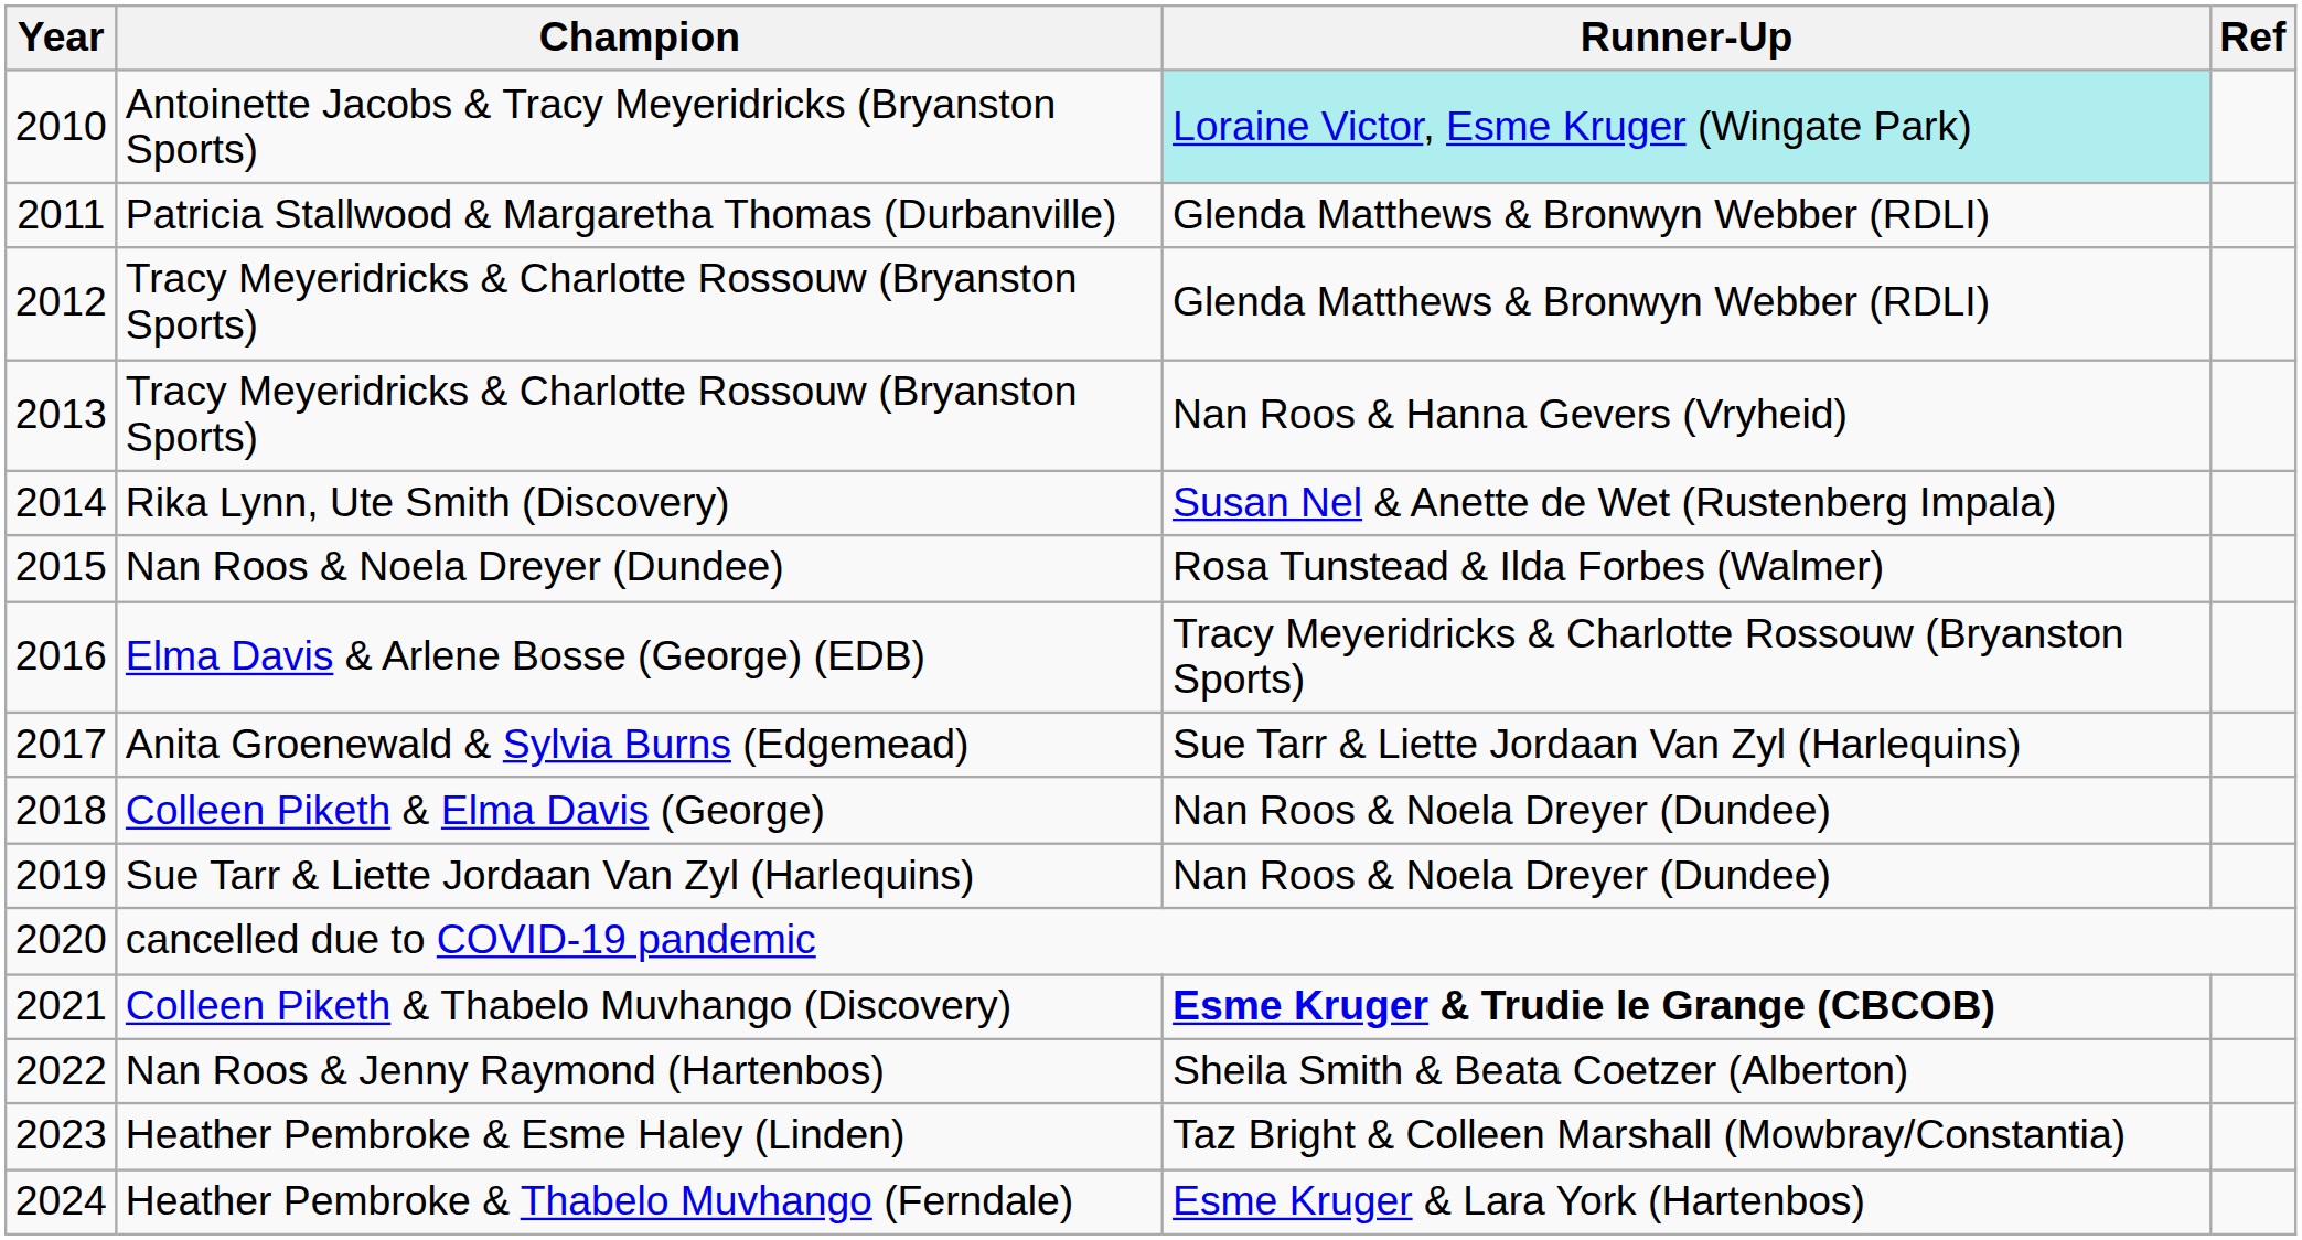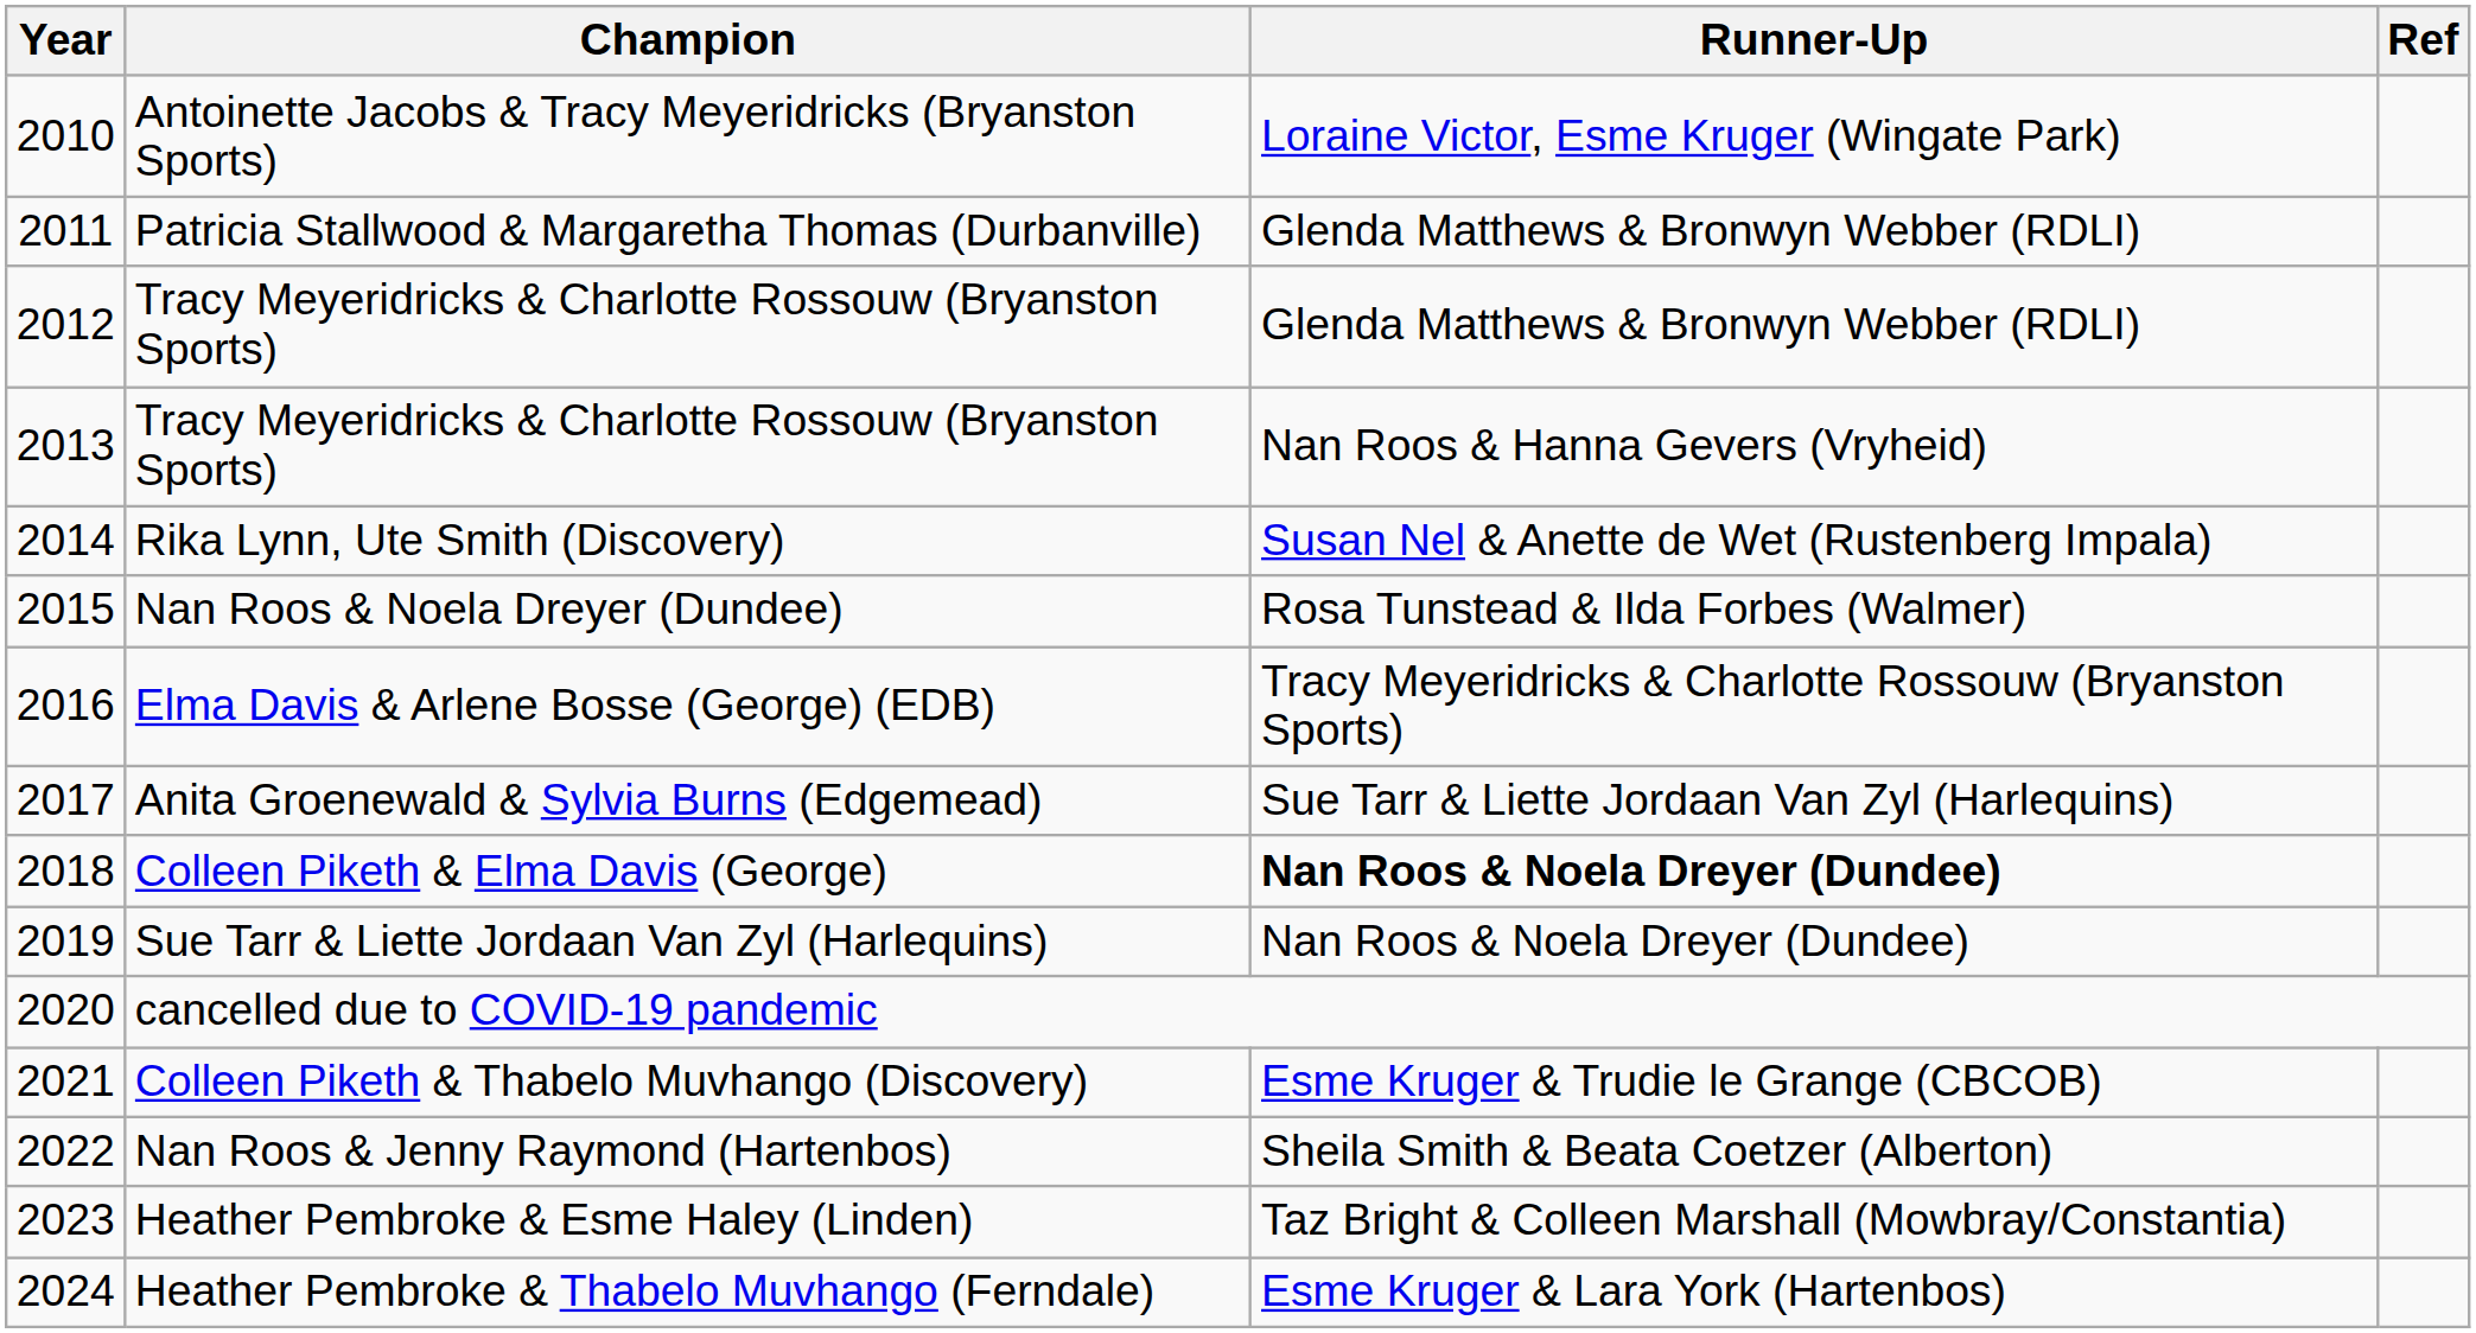Antoinette Jacobs & Tracy Meyeridricks (Bryanston Sports) | Runner-Up: paleturquoise background -> no background
Colleen Piketh & Elma Davis (George) | Runner-Up: normal -> bold
Colleen Piketh & Thabelo Muvhango (Discovery) | Runner-Up: bold -> normal
